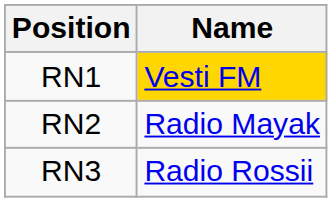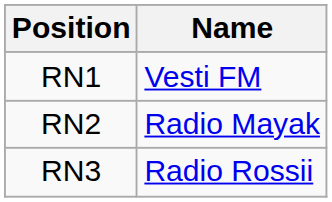RN1 | Name: gold background -> no background
